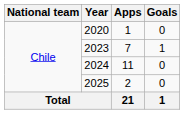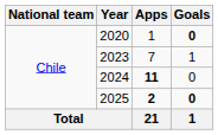2020 | Goals: normal -> bold
2024 | Apps: normal -> bold
2025 | Apps: normal -> bold
2025 | Goals: normal -> bold
